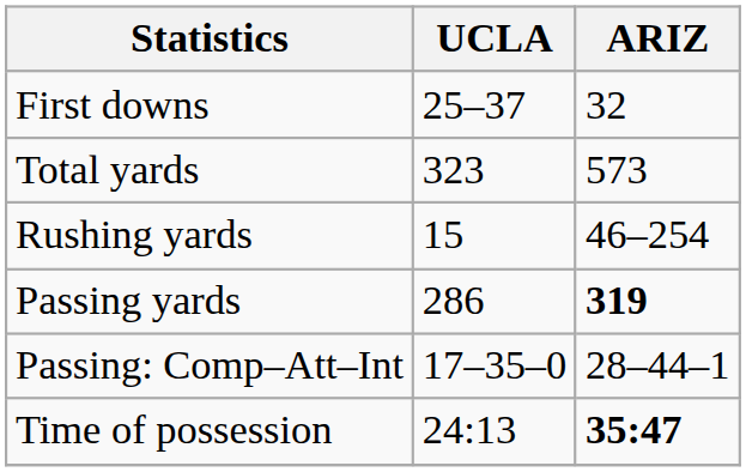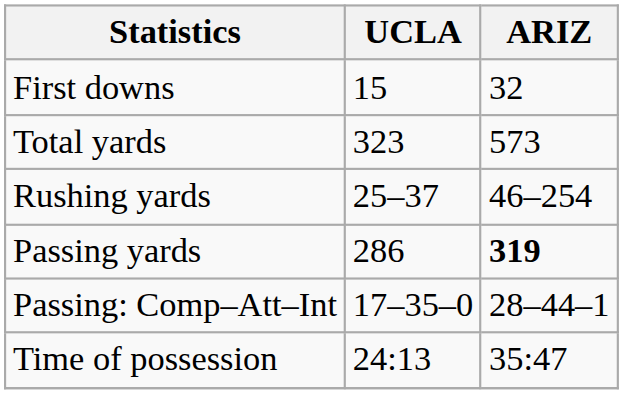First downs | UCLA: 25–37 -> 15
Rushing yards | UCLA: 15 -> 25–37
Time of possession | ARIZ: bold -> normal
